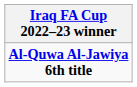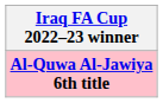row 2 | column 1: no background -> pink background
